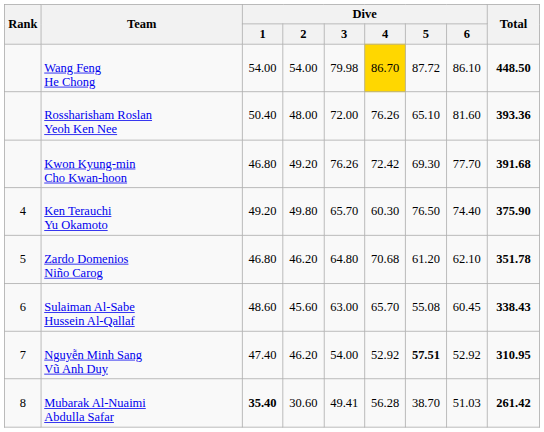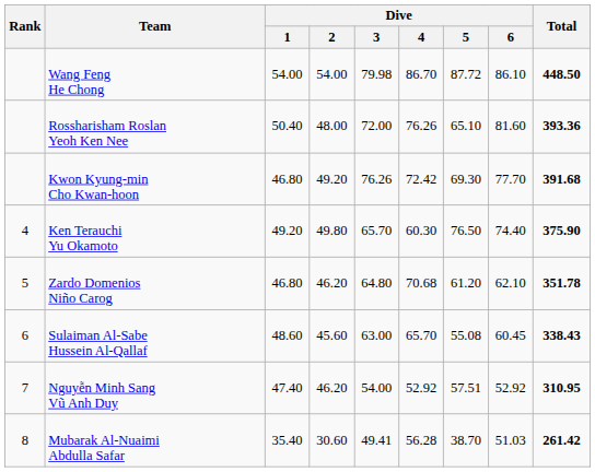Wang Feng He Chong | Dive / 4: gold background -> no background
Nguyễn Minh Sang Vũ Anh Duy | Dive / 5: bold -> normal
Mubarak Al-Nuaimi Abdulla Safar | Dive / 1: bold -> normal
